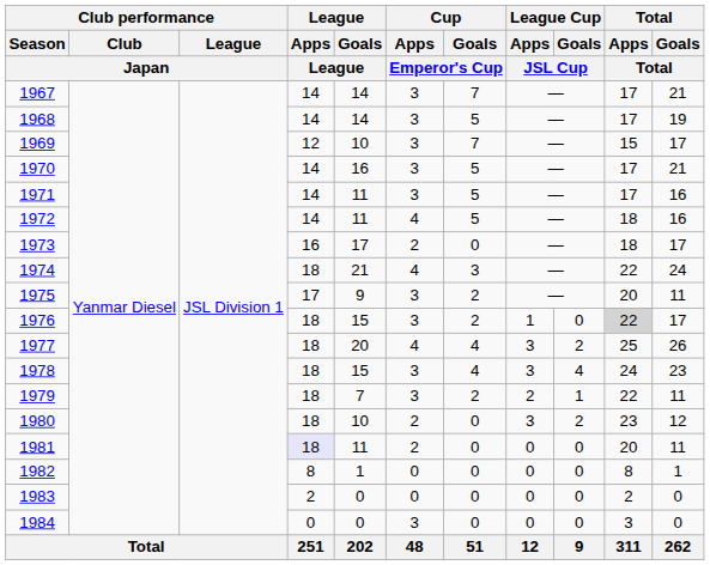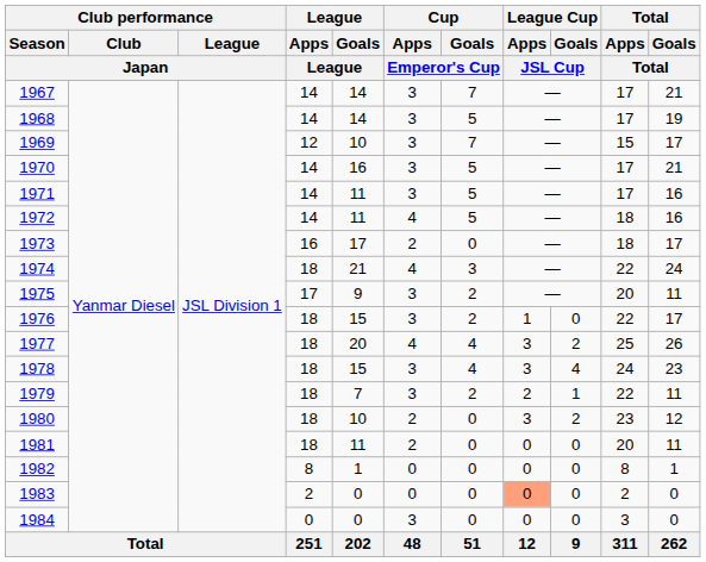1976 | Total / Apps / Total: lightgrey background -> no background
1981 | League / Apps / League: lavender background -> no background
1983 | League Cup / Apps / JSL Cup: no background -> lightsalmon background
